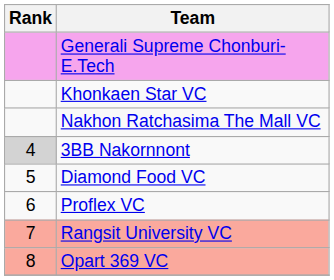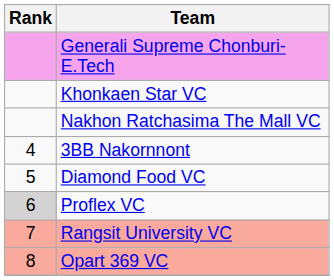3BB Nakornnont | Rank: lightgrey background -> no background
Proflex VC | Rank: no background -> lightgrey background
